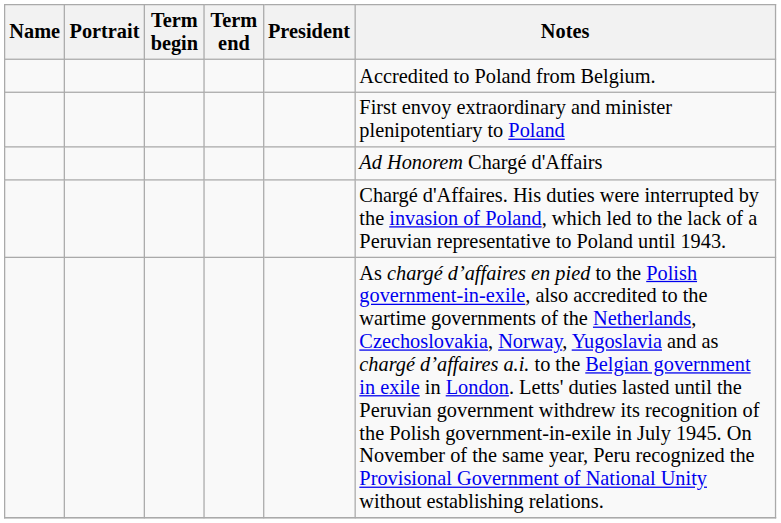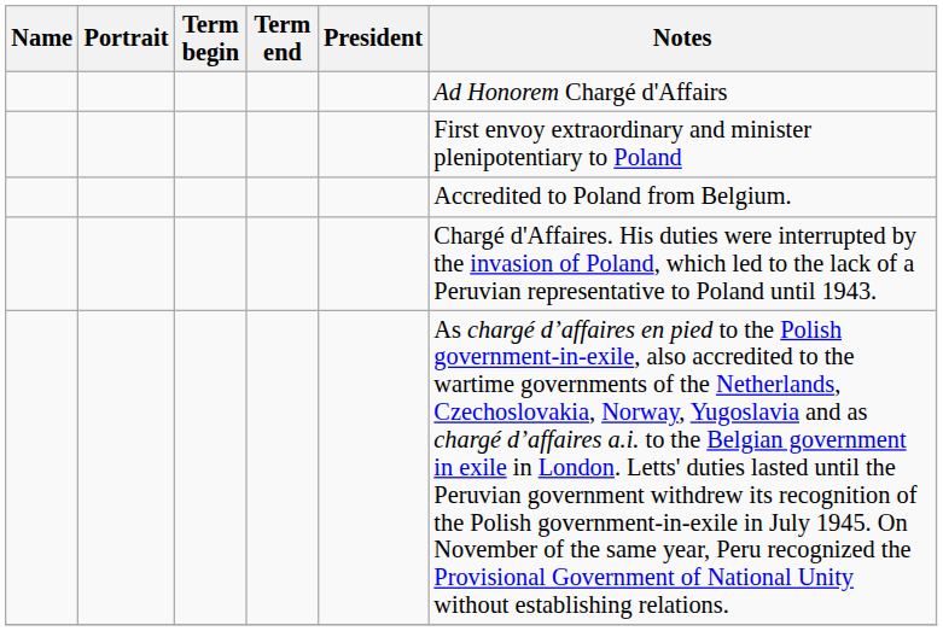row 2 | Notes: Accredited to Poland from Belgium. -> Ad Honorem Chargé d'Affairs
row 4 | Notes: Ad Honorem Chargé d'Affairs -> Accredited to Poland from Belgium.
